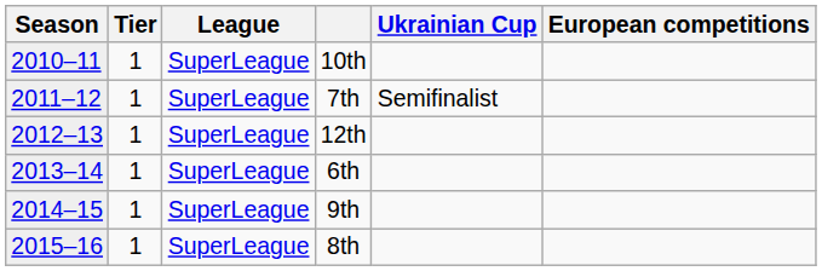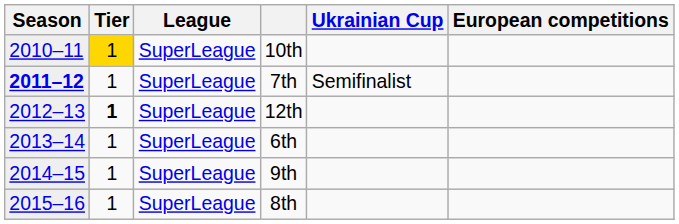10th | Tier: no background -> gold background
7th | Season: normal -> bold
12th | Tier: normal -> bold
